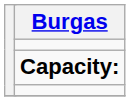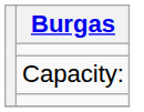row 3 | Burgas: bold -> normal
